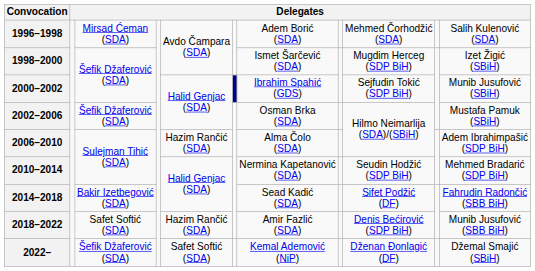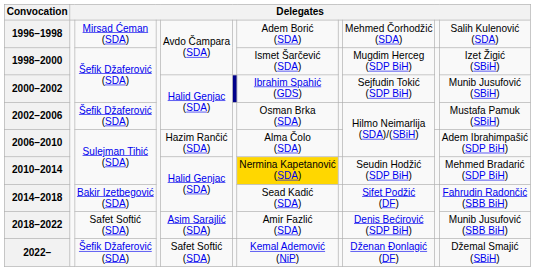2010–2014 | column 7: no background -> gold background
2018–2022 | column 5: Hazim Rančić (SDA) -> Asim Sarajlić (SDA)
